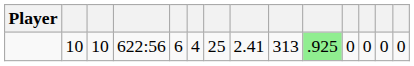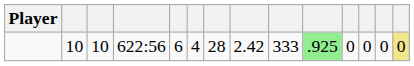row 2 | column 7: 25 -> 28
row 2 | column 8: 2.41 -> 2.42
row 2 | column 9: 313 -> 333
row 2 | column 14: no background -> khaki background
